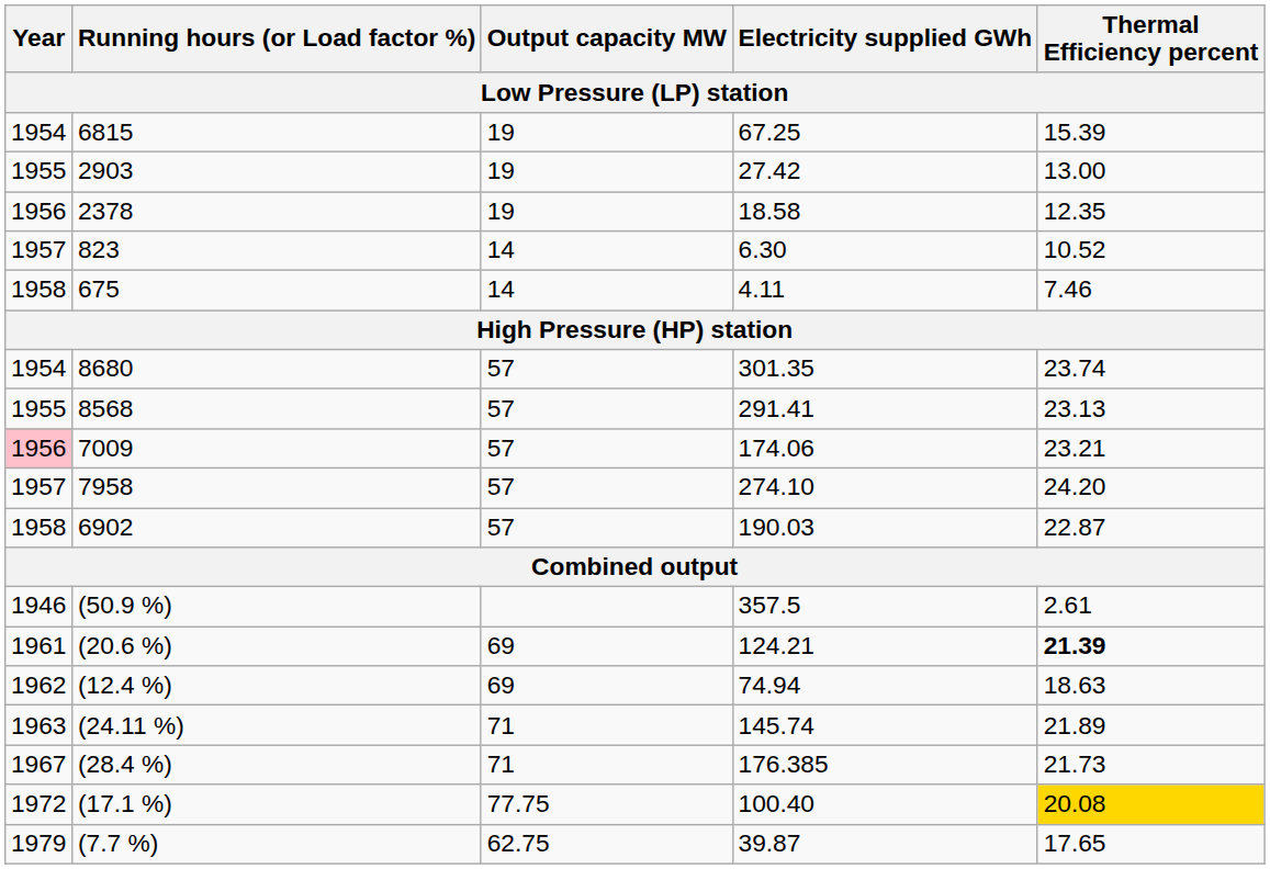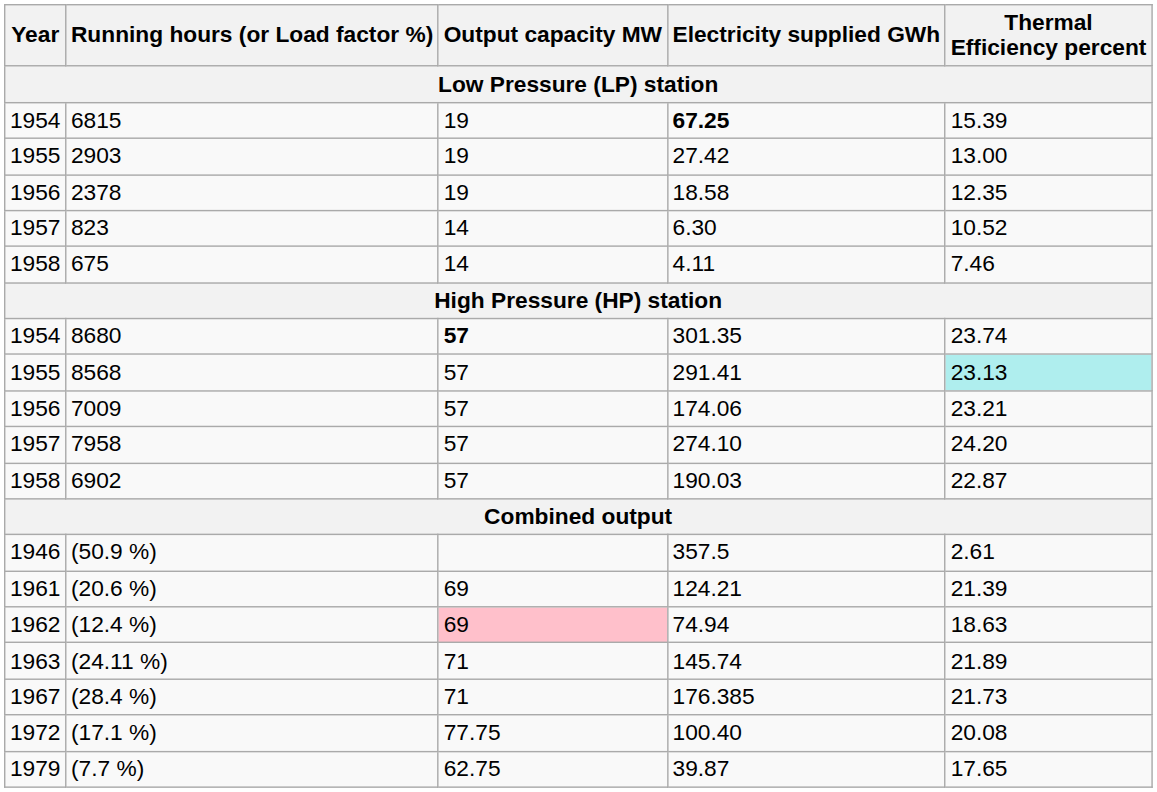6815 | Electricity supplied GWh: normal -> bold
8680 | Output capacity MW: normal -> bold
8568 | Thermal Efficiency percent: no background -> paleturquoise background
7009 | Year: pink background -> no background
(20.6 %) | Thermal Efficiency percent: bold -> normal
(12.4 %) | Output capacity MW: no background -> pink background
(17.1 %) | Thermal Efficiency percent: gold background -> no background
